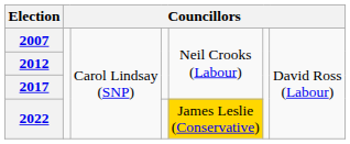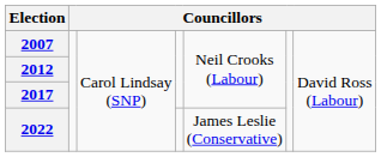2022 | column 5: gold background -> no background
